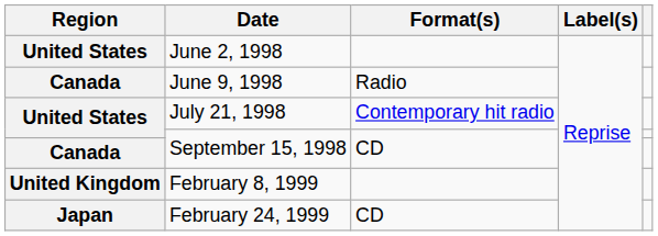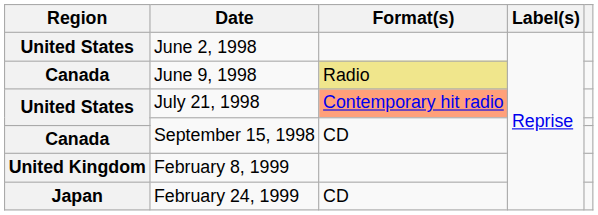June 9, 1998 | Format(s): no background -> khaki background
July 21, 1998 | Format(s): no background -> lightsalmon background
